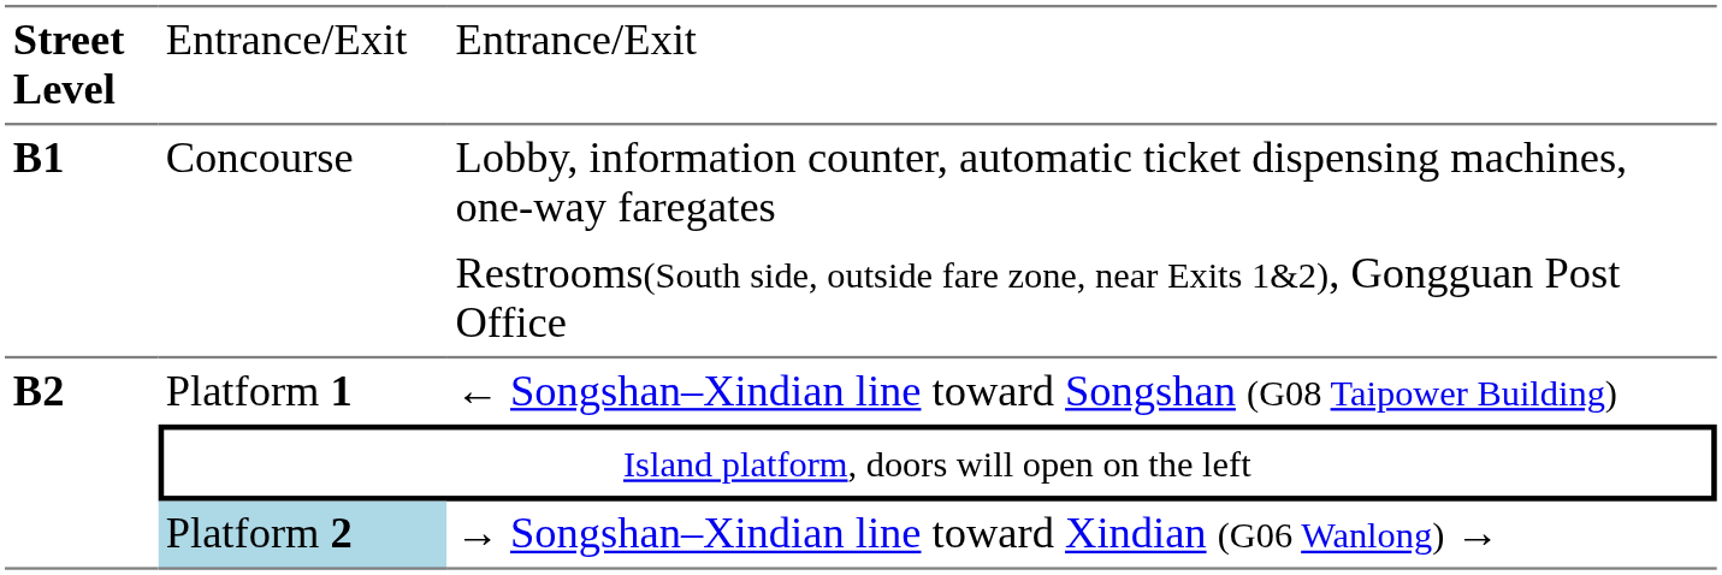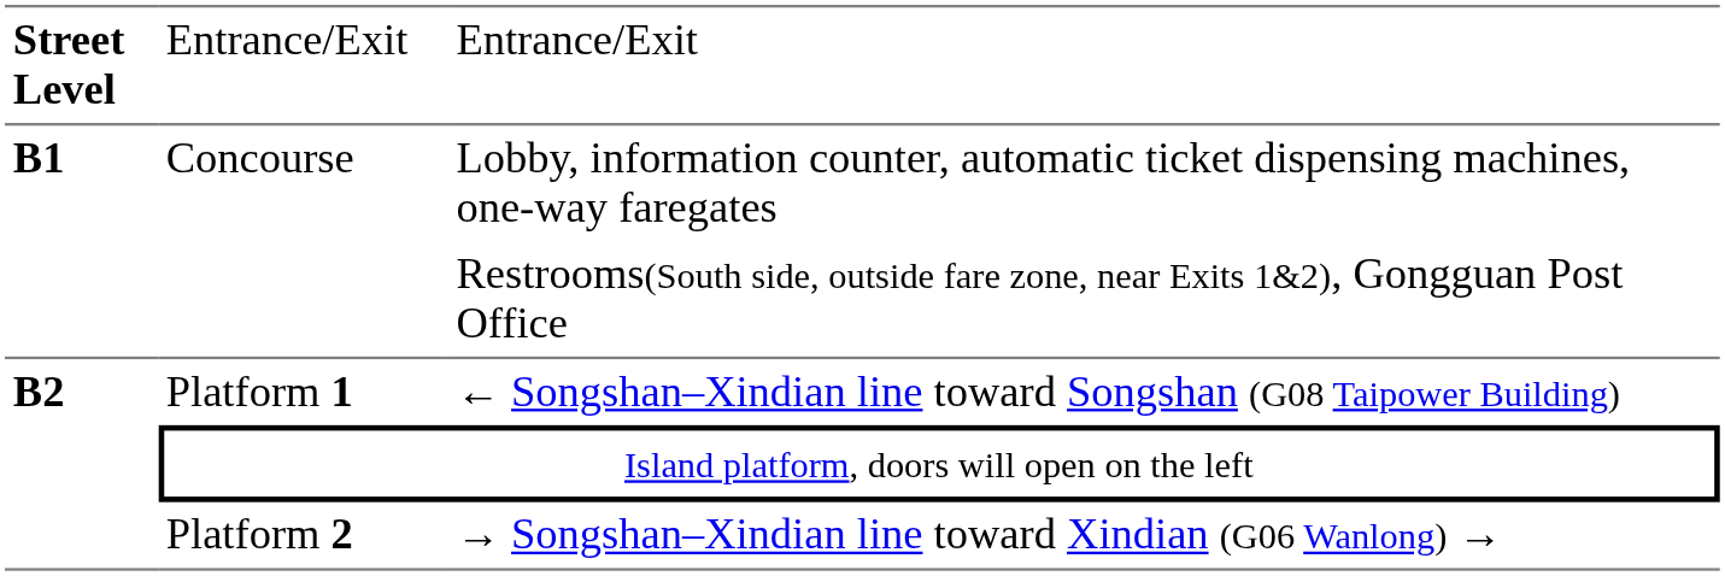→ Songshan–Xindian line toward Xindian (G06 Wanlong) → | column 2: lightblue background -> no background
